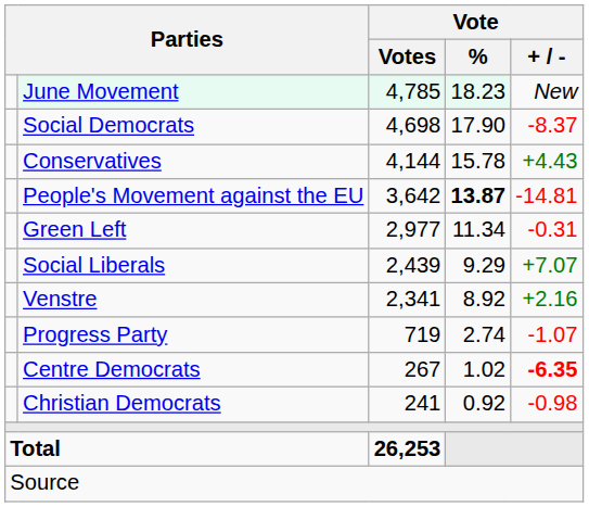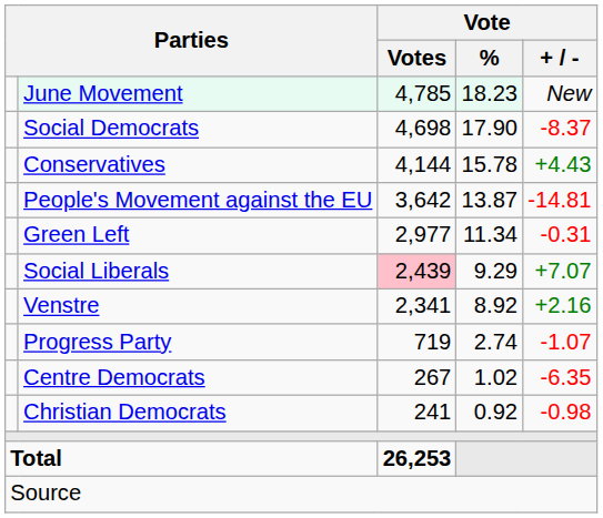People's Movement against the EU | Vote / %: bold -> normal
Social Liberals | Vote / Votes: no background -> pink background
Centre Democrats | Vote / + / -: bold -> normal
